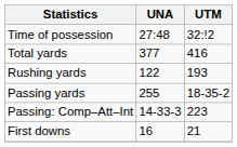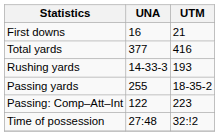rows swapped: First downs <-> Time of possession
Rushing yards | UNA: 122 -> 14-33-3
Passing: Comp–Att–Int | UNA: 14-33-3 -> 122
